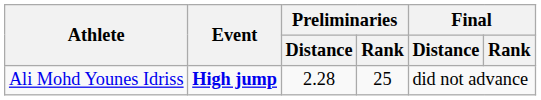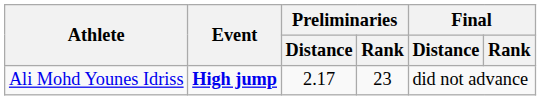Ali Mohd Younes Idriss | Preliminaries / Distance: 2.28 -> 2.17
Ali Mohd Younes Idriss | Preliminaries / Rank: 25 -> 23
